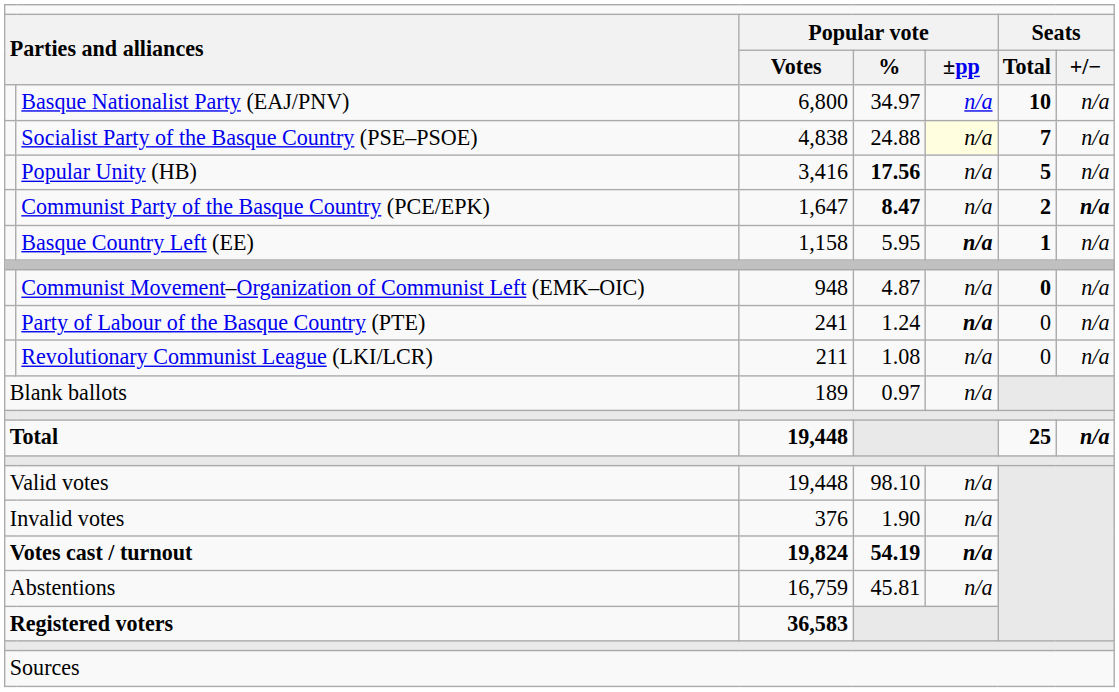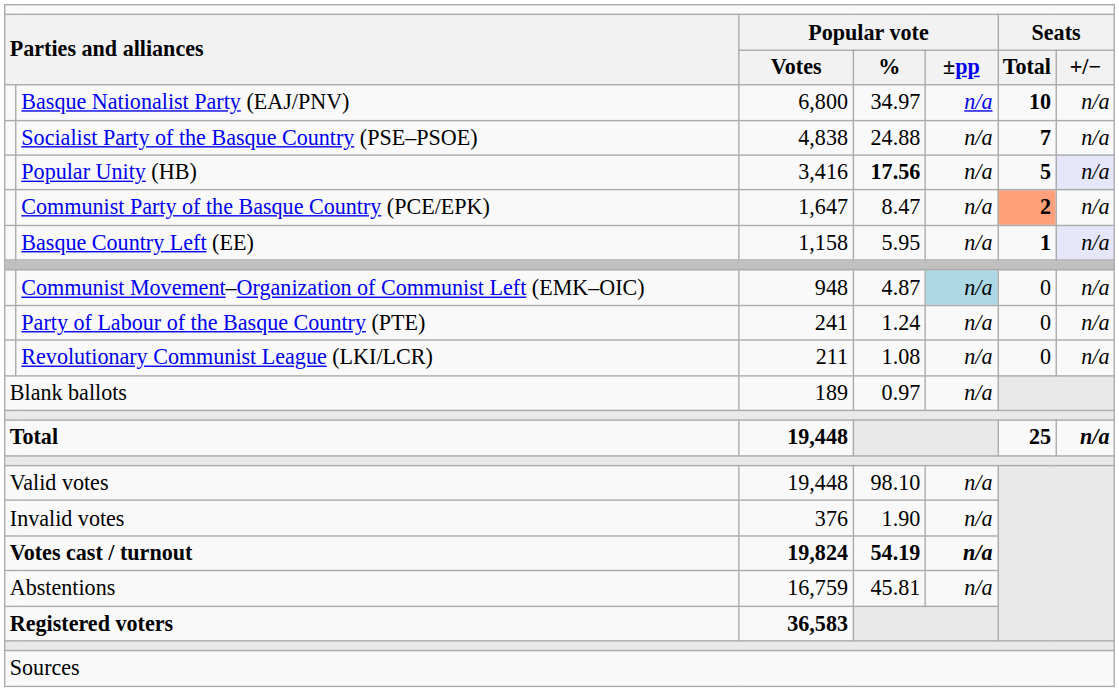Socialist Party of the Basque Country (PSE–PSOE) | column 5: lightyellow background -> no background
Popular Unity (HB) | column 7: no background -> lavender background
Communist Party of the Basque Country (PCE/EPK) | column 4: bold -> normal
Communist Party of the Basque Country (PCE/EPK) | column 6: no background -> lightsalmon background
Communist Party of the Basque Country (PCE/EPK) | column 7: bold -> normal
Basque Country Left (EE) | column 5: bold -> normal
Basque Country Left (EE) | column 7: no background -> lavender background
Communist Movement–Organization of Communist Left (EMK–OIC) | column 5: no background -> lightblue background
Communist Movement–Organization of Communist Left (EMK–OIC) | column 6: bold -> normal
Party of Labour of the Basque Country (PTE) | column 5: bold -> normal
